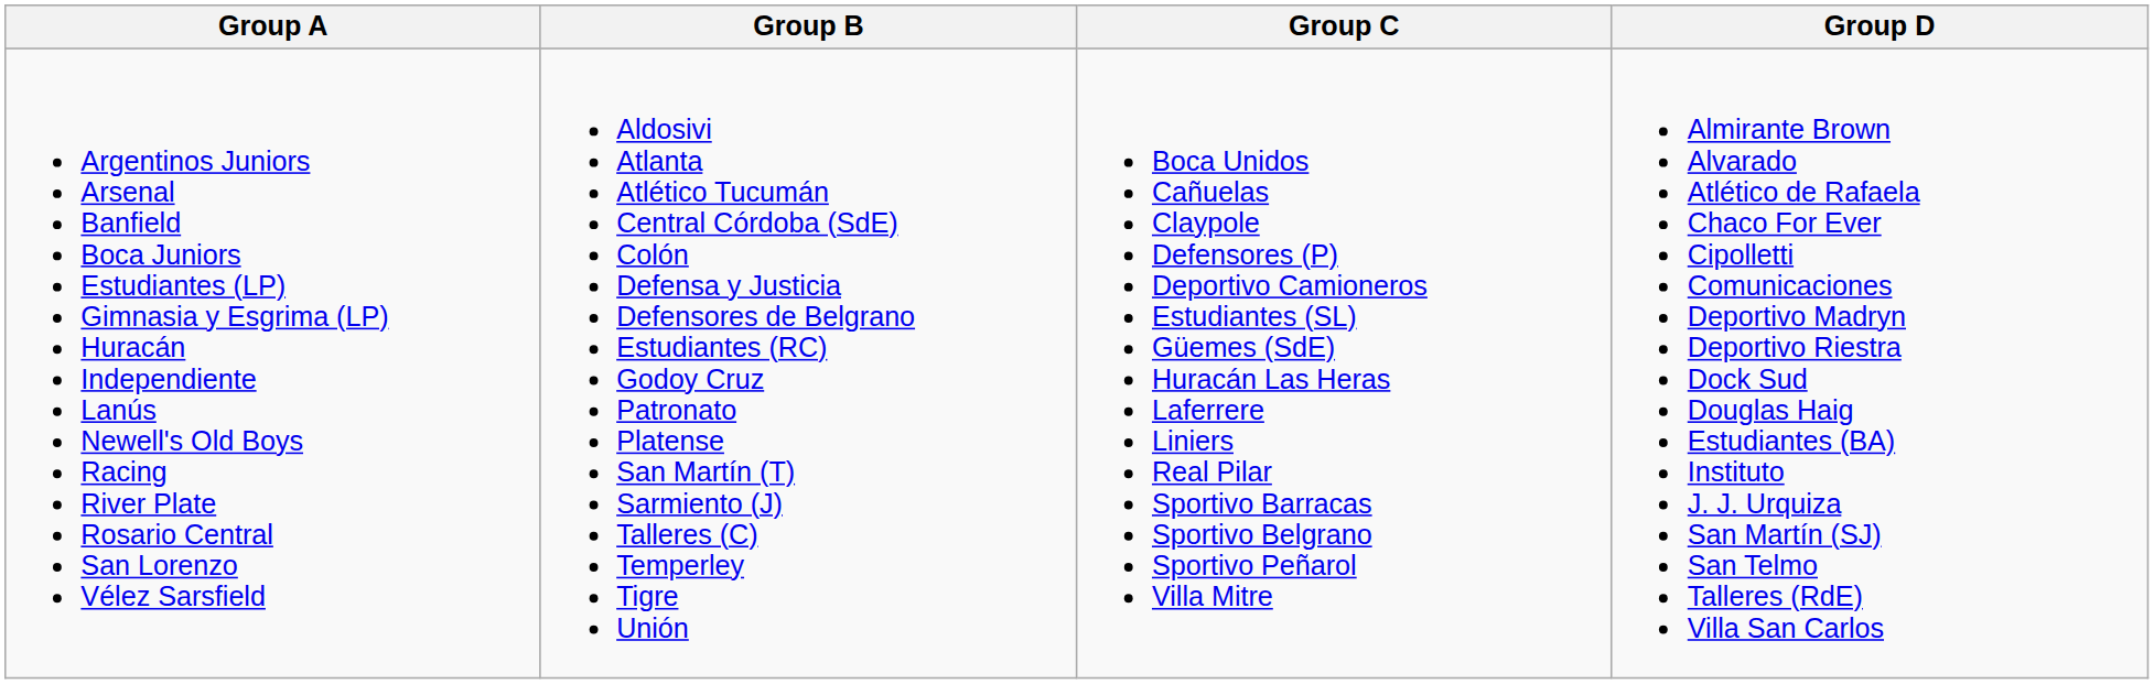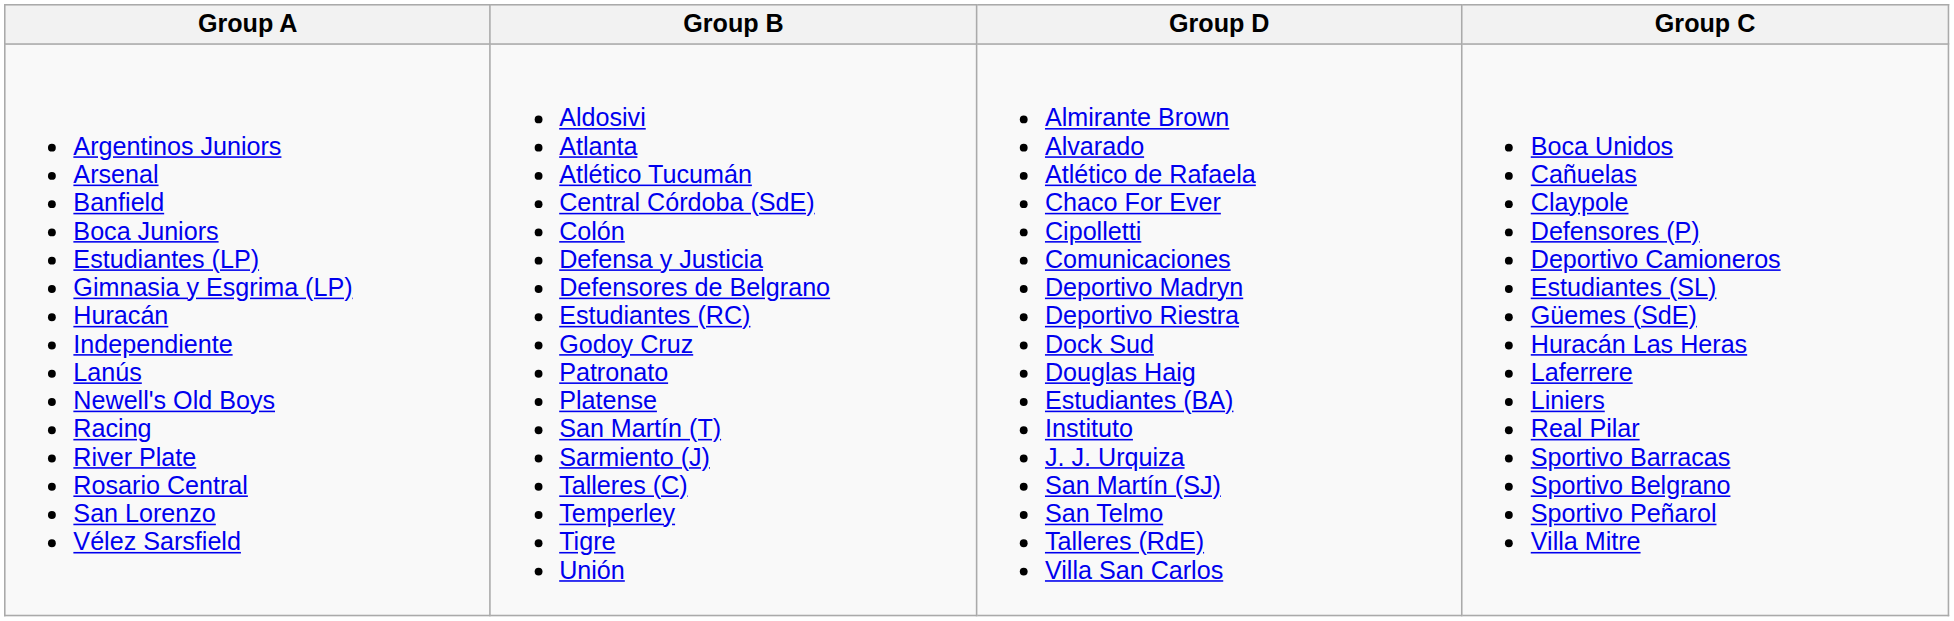columns swapped: Group C <-> Group D
